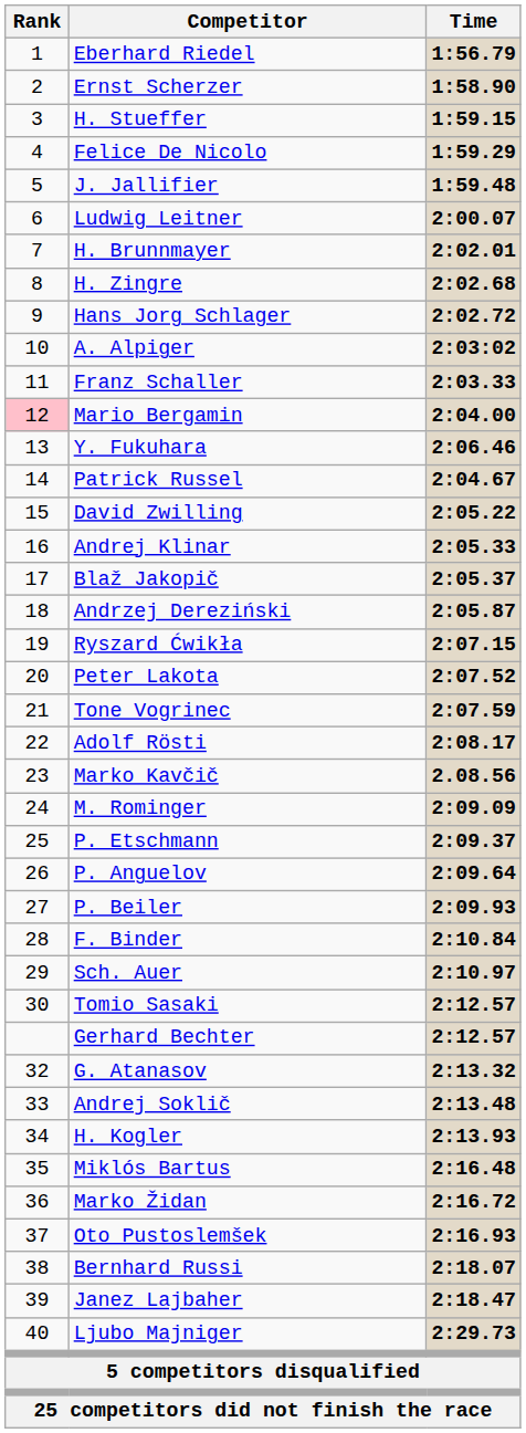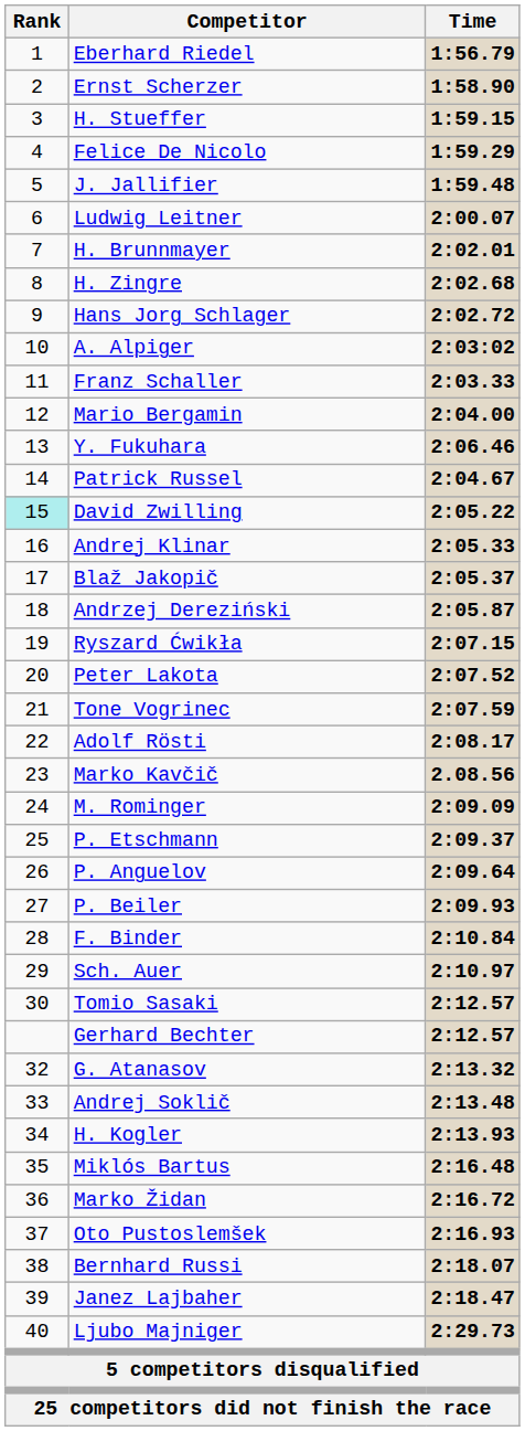Mario Bergamin | Rank: pink background -> no background
David Zwilling | Rank: no background -> paleturquoise background
